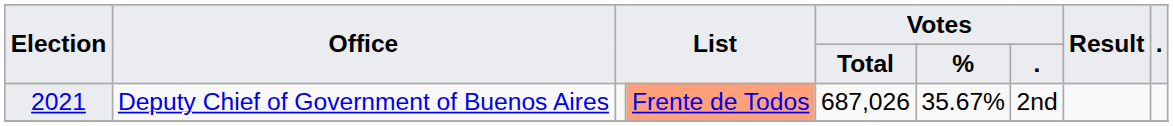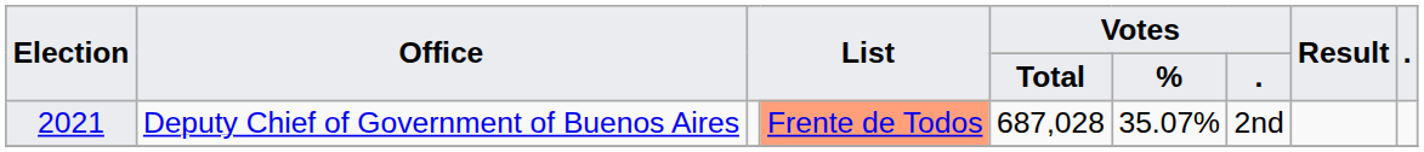Deputy Chief of Government of Buenos Aires | Votes / Total: 687,026 -> 687,028
Deputy Chief of Government of Buenos Aires | Votes / %: 35.67% -> 35.07%
